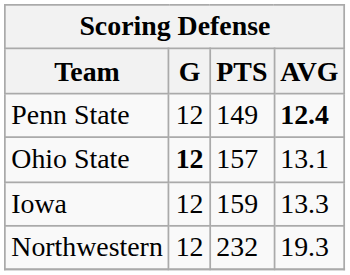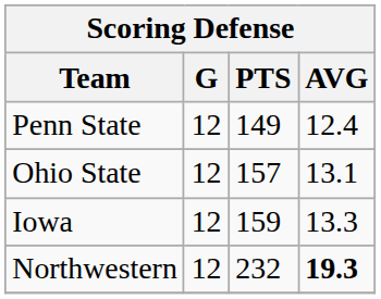Penn State | AVG: bold -> normal
Ohio State | G: bold -> normal
Northwestern | AVG: normal -> bold
